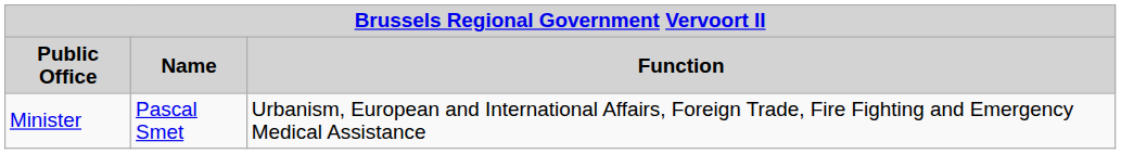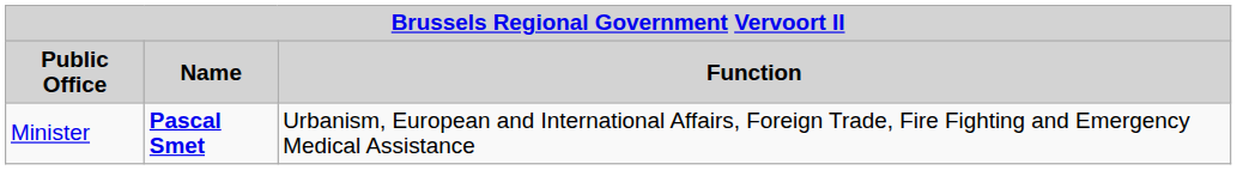Minister | Name: normal -> bold
